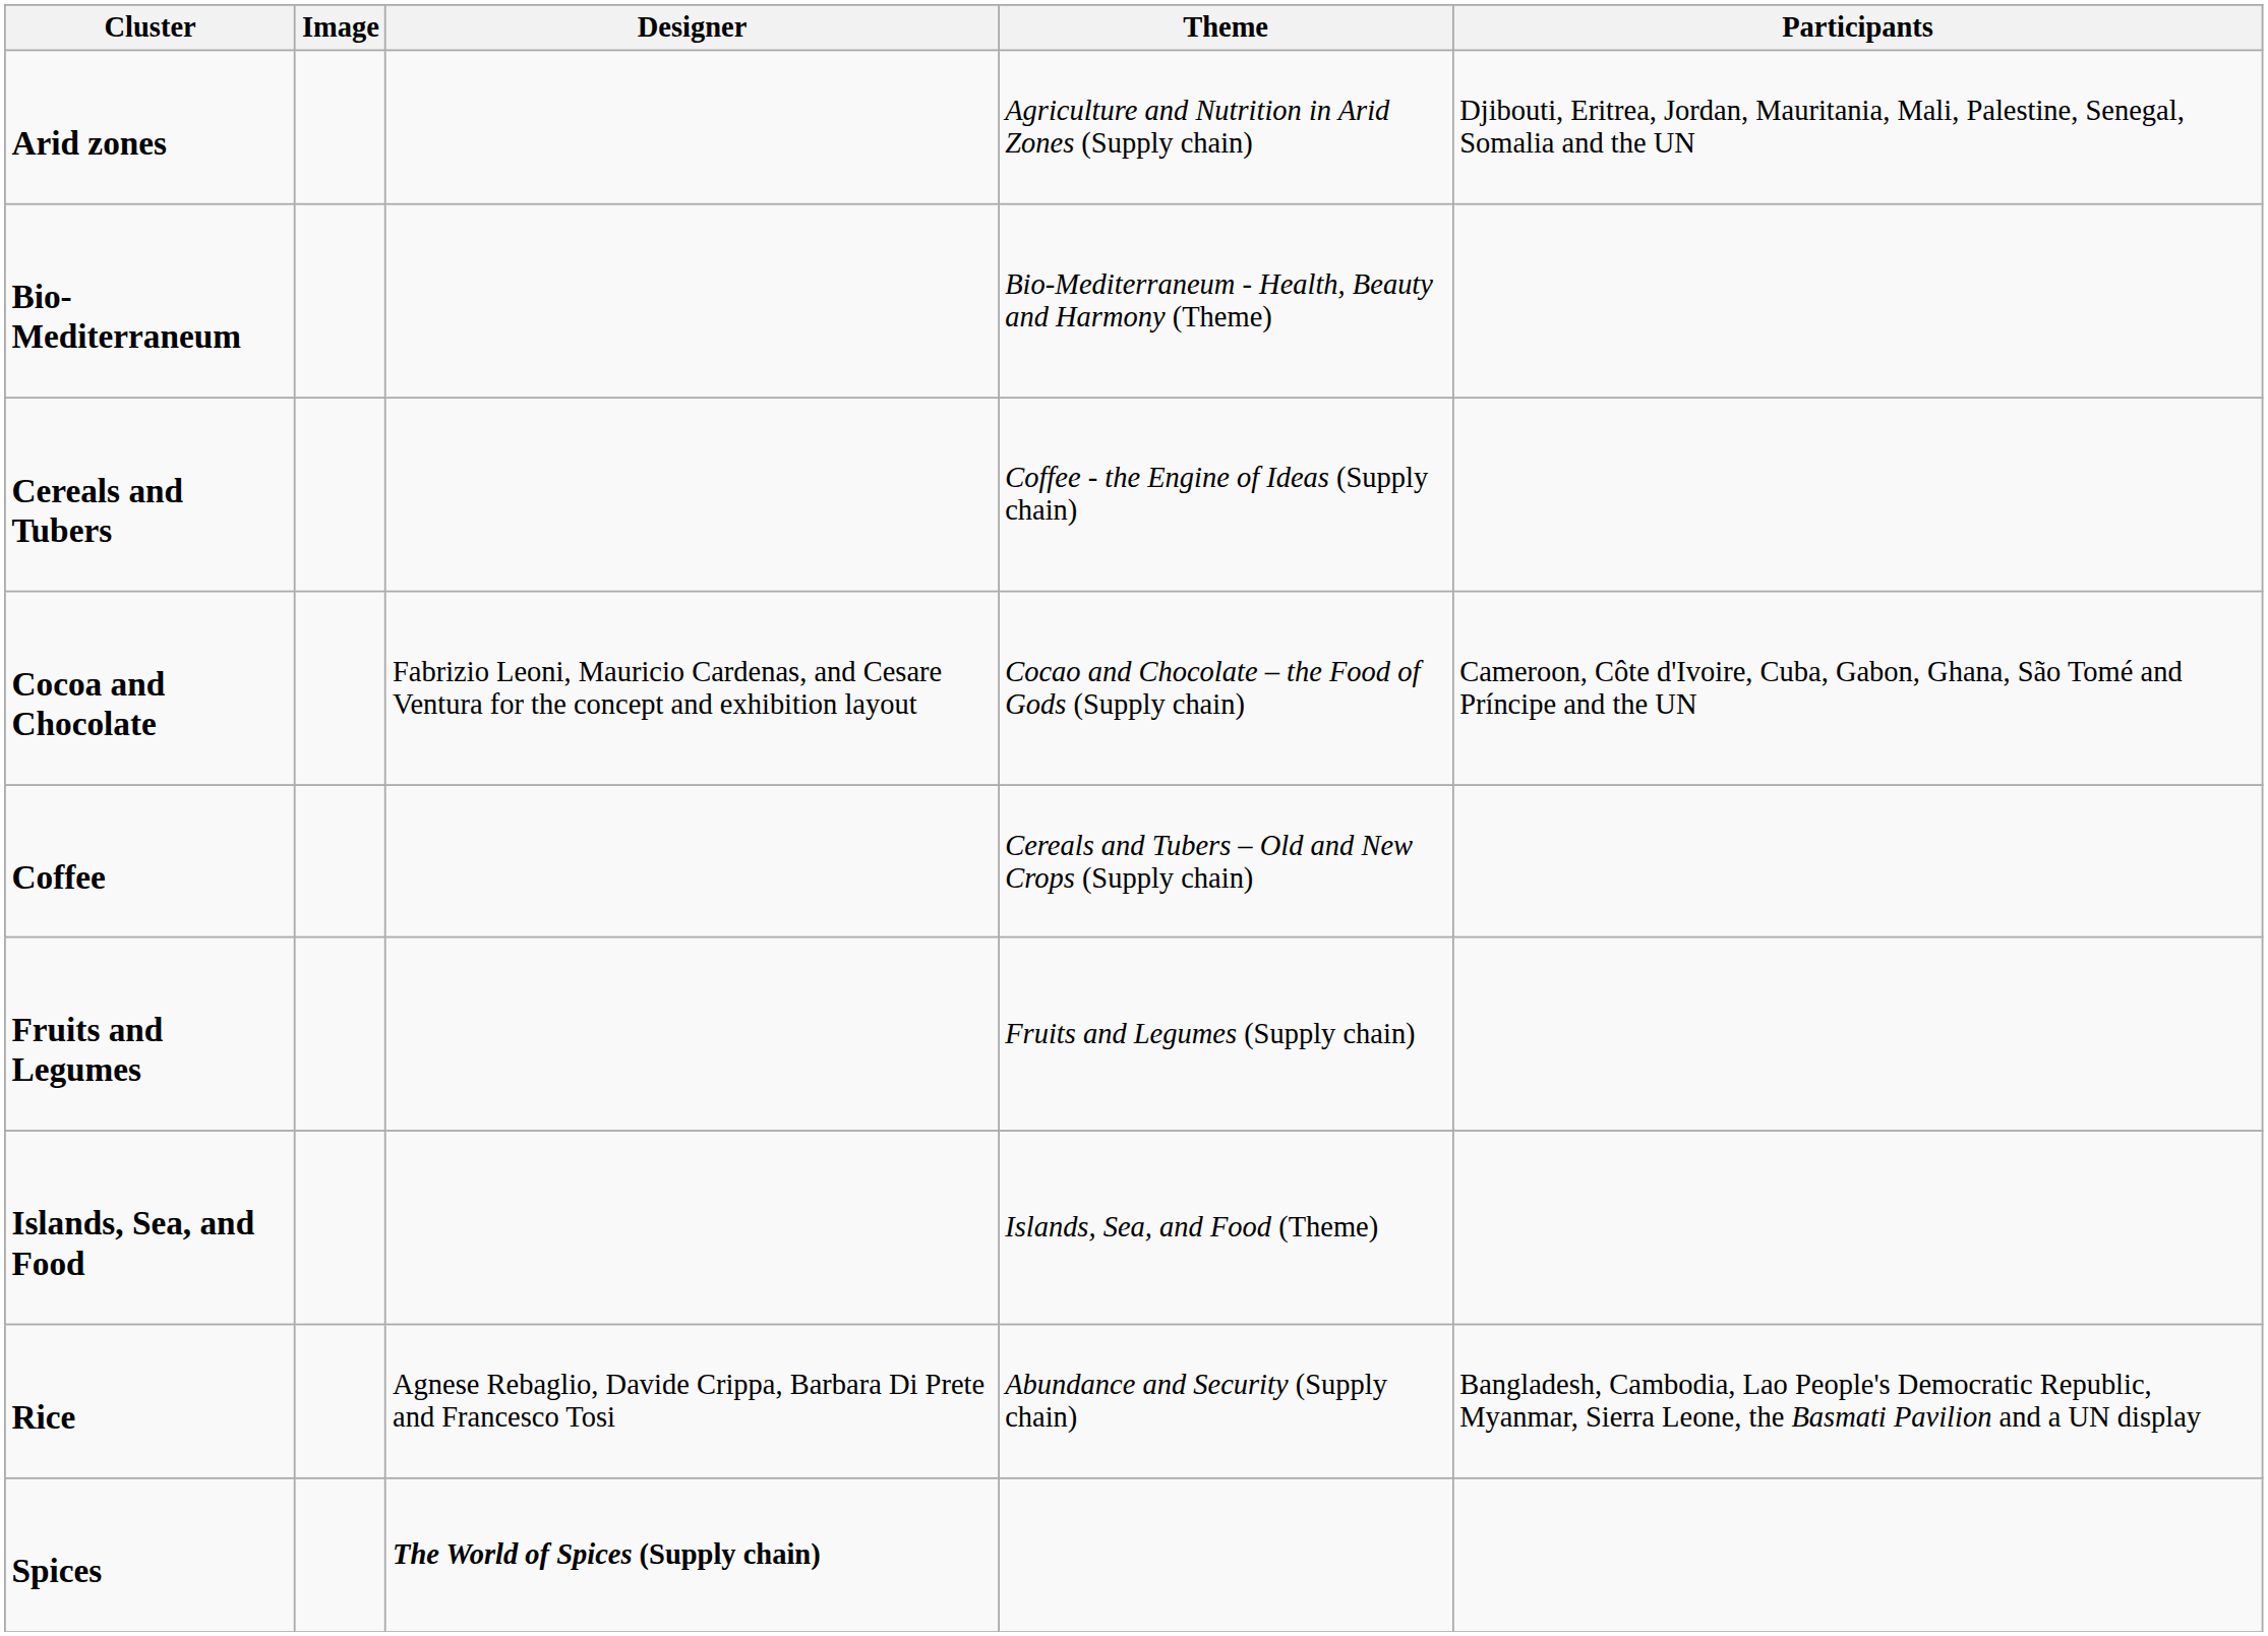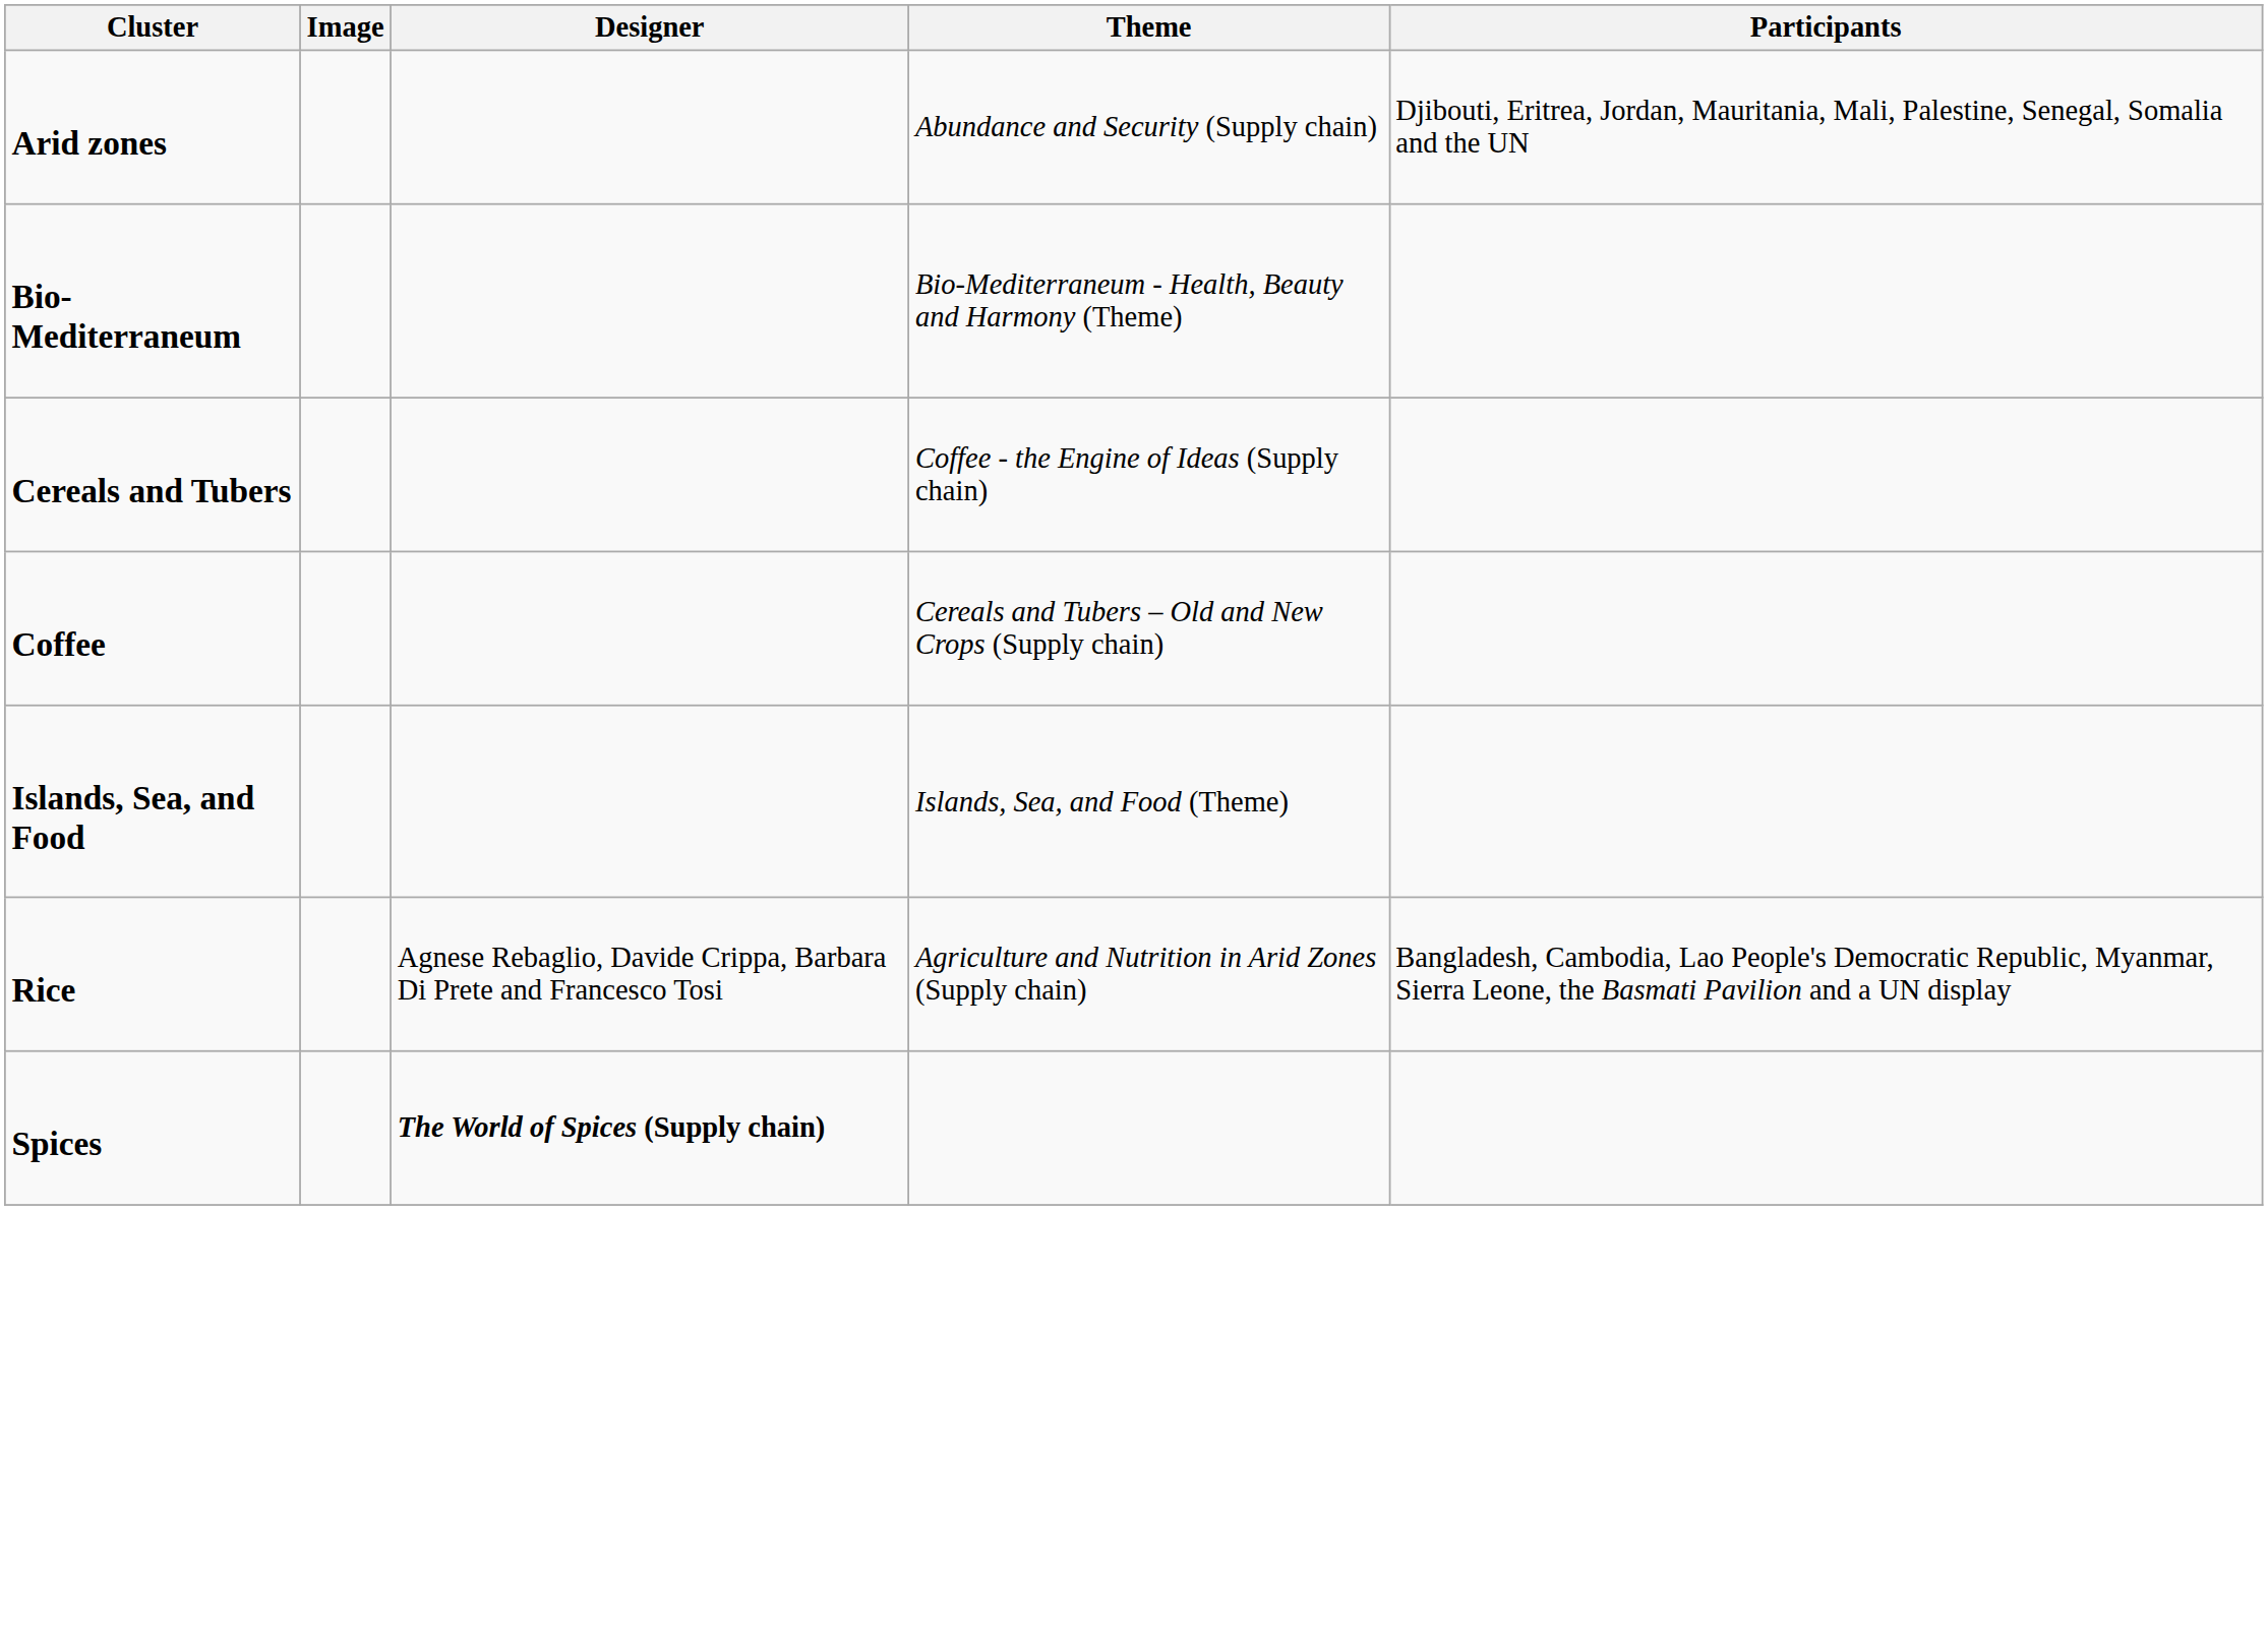Arid zones | Theme: Agriculture and Nutrition in Arid Zones (Supply chain) -> Abundance and Security (Supply chain)
- row: Cocoa and Chocolate | Fabrizio Leoni, Mauricio Cardenas, and Cesare Ventura for the concept and exhibition layout | Cocao and Chocolate – the Food of Gods (Supply chain) | Cameroon, Côte d'Ivoire, Cuba, Gabon, Ghana, São Tomé and Príncipe and the UN
- row: Fruits and Legumes | Fruits and Legumes (Supply chain)
Rice | Theme: Abundance and Security (Supply chain) -> Agriculture and Nutrition in Arid Zones (Supply chain)
